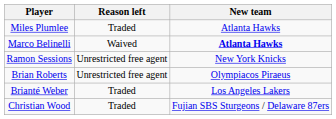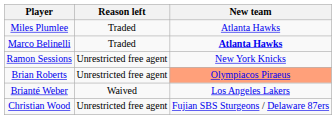Marco Belinelli | Reason left: Waived -> Traded
Brian Roberts | New team: no background -> lightsalmon background
Brianté Weber | Reason left: Traded -> Waived
Christian Wood | Reason left: Traded -> Unrestricted free agent
